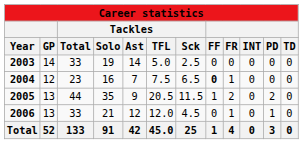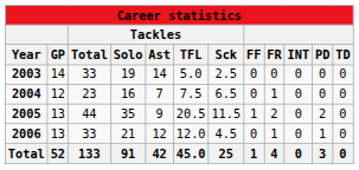2004 | column 8: bold -> normal
